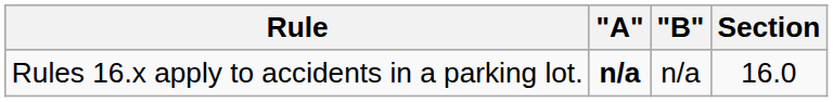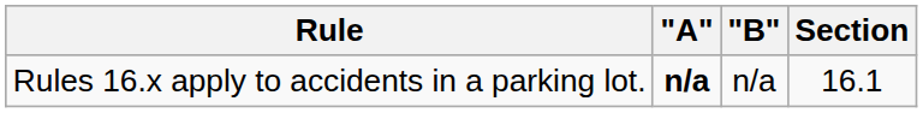Rules 16.x apply to accidents in a parking lot. | Section: 16.0 -> 16.1
